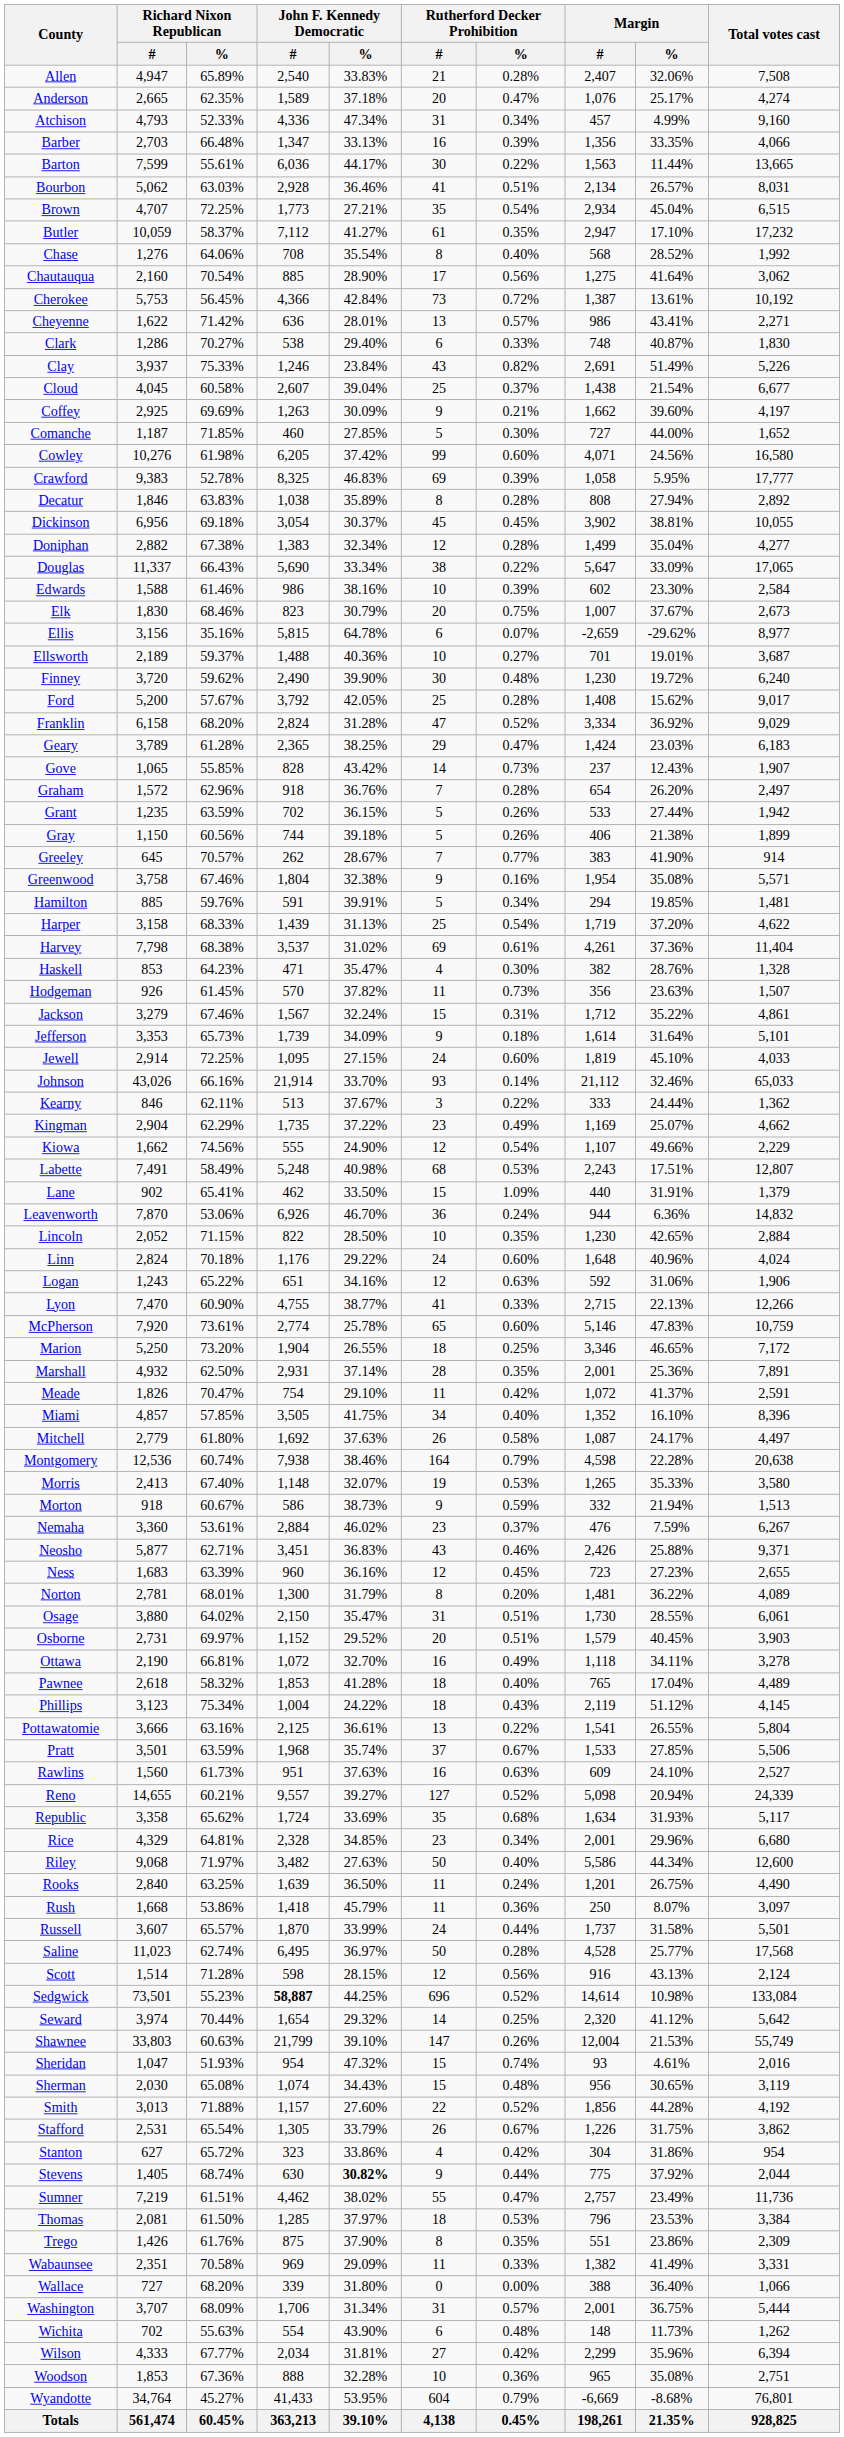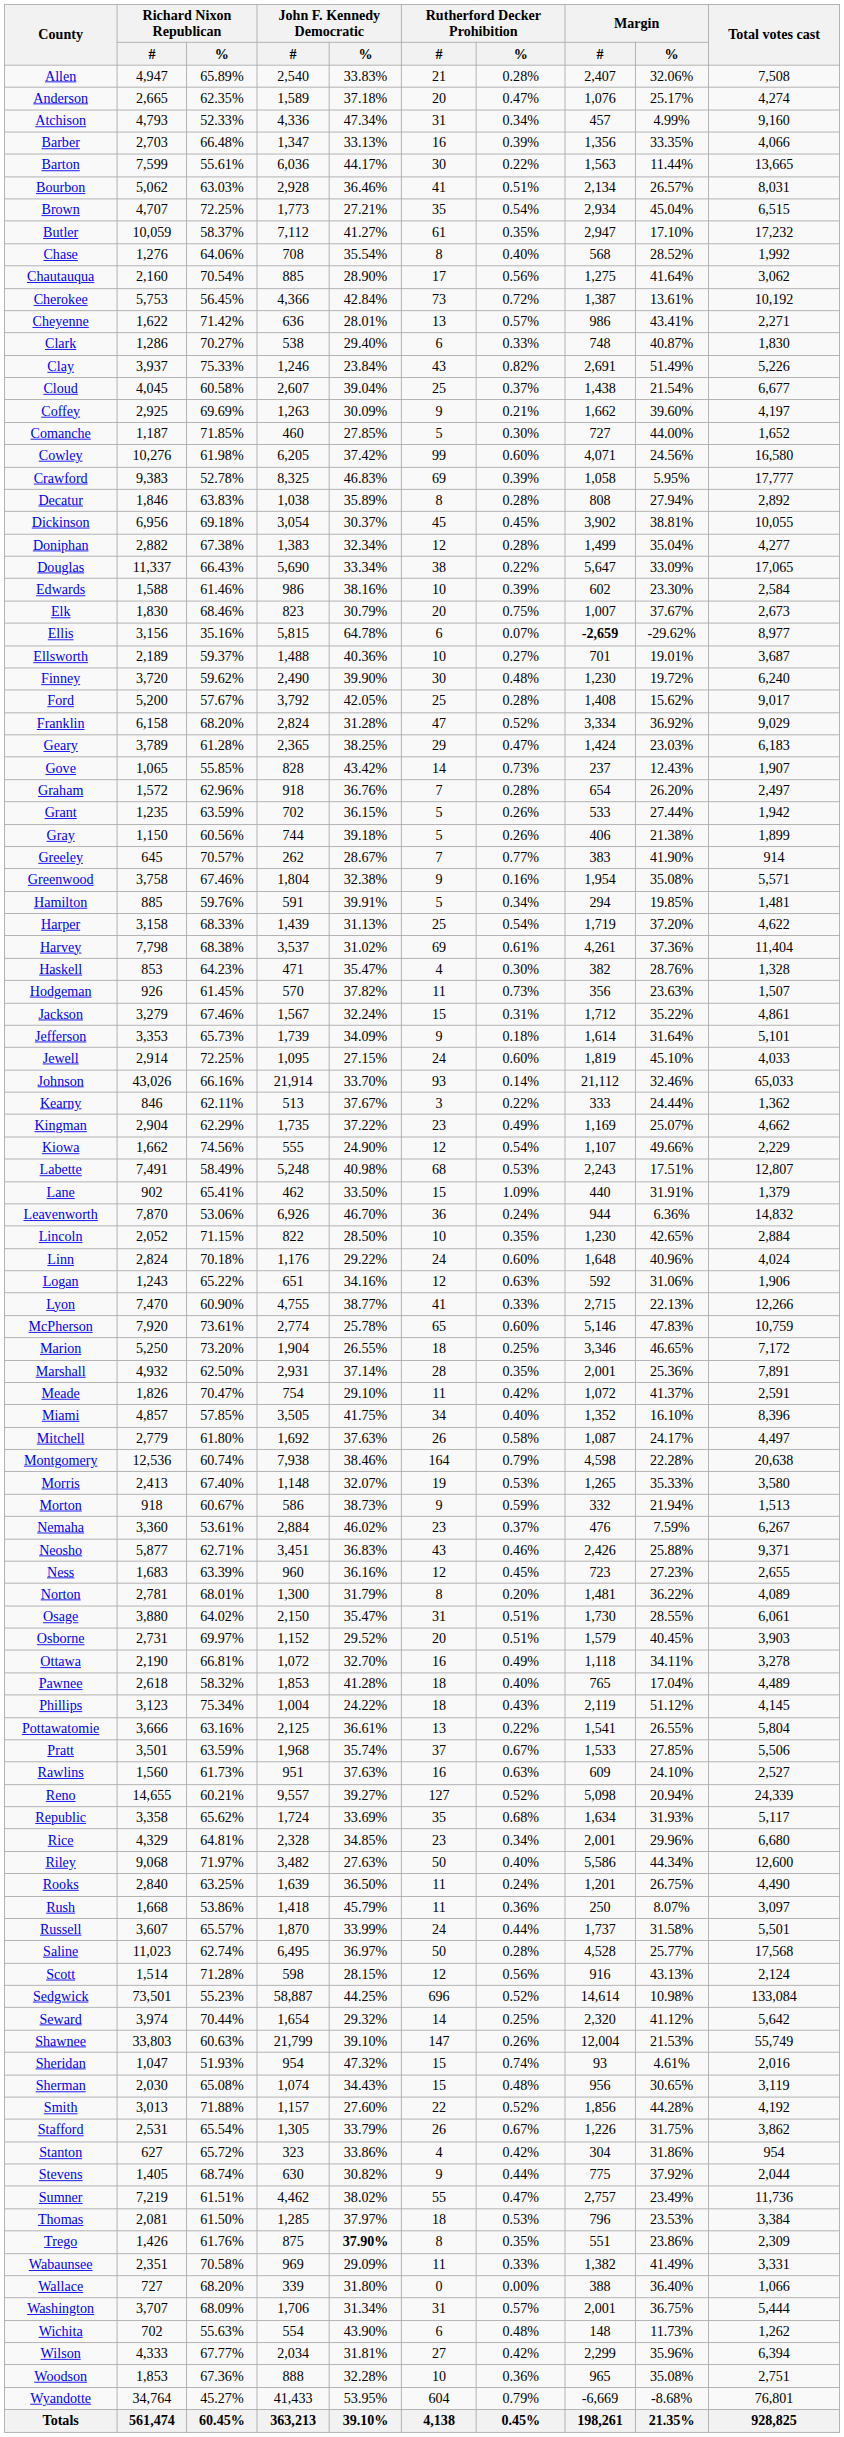Ellis | Margin / #: normal -> bold
Sedgwick | John F. Kennedy Democratic / #: bold -> normal
Stevens | John F. Kennedy Democratic / %: bold -> normal
Trego | John F. Kennedy Democratic / %: normal -> bold
